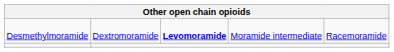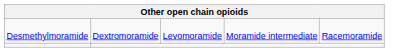Desmethylmoramide | column 3: bold -> normal
